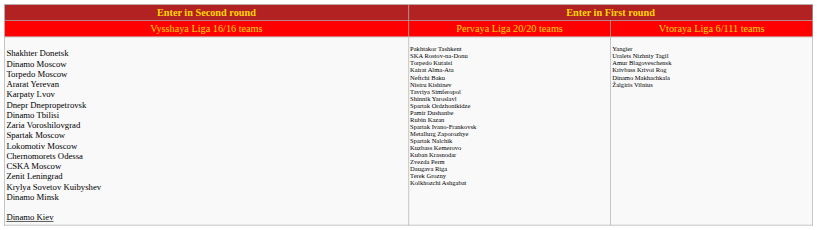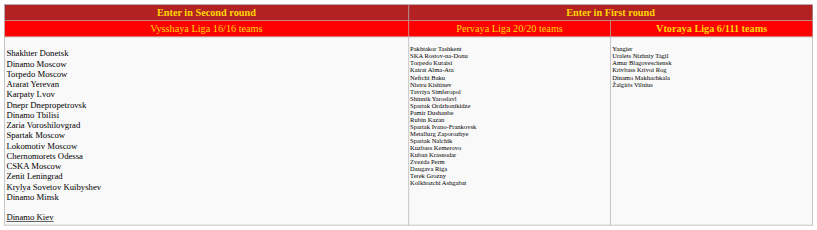Vysshaya Liga 16/16 teams | column 3: normal -> bold
